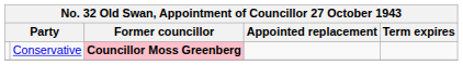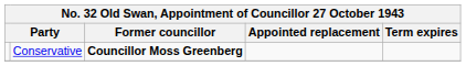Conservative | Former councillor: pink background -> no background
